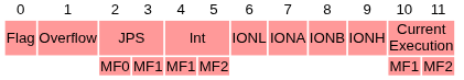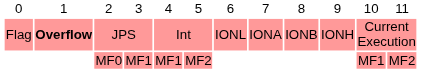Flag | column 2: normal -> bold
